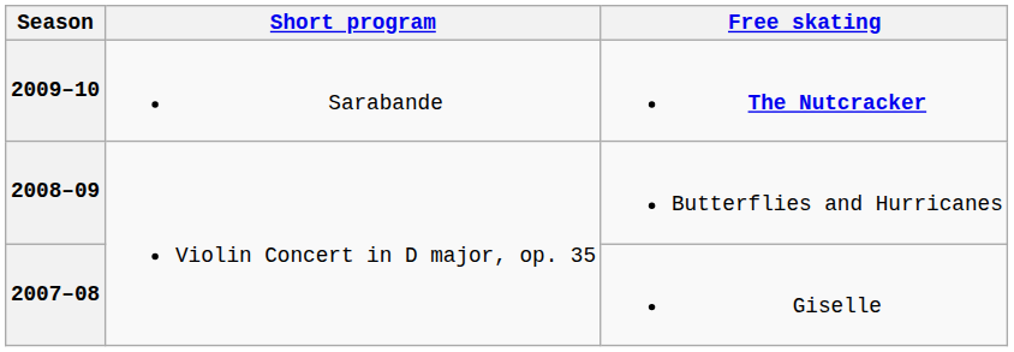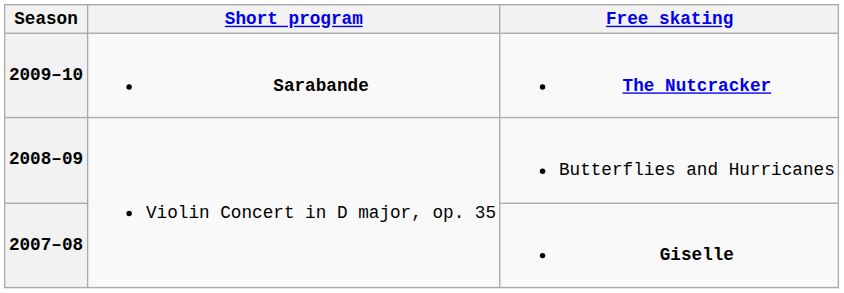2009–10 | Short program: normal -> bold
2007–08 | Free skating: normal -> bold
